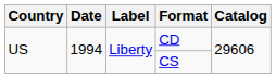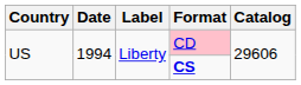CD | Format: no background -> pink background
CS | Format: normal -> bold
